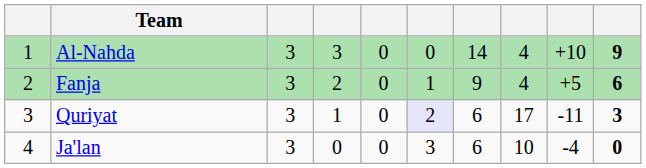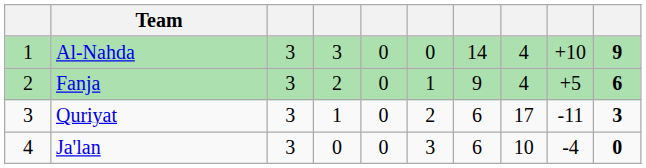Quriyat | column 6: lavender background -> no background
